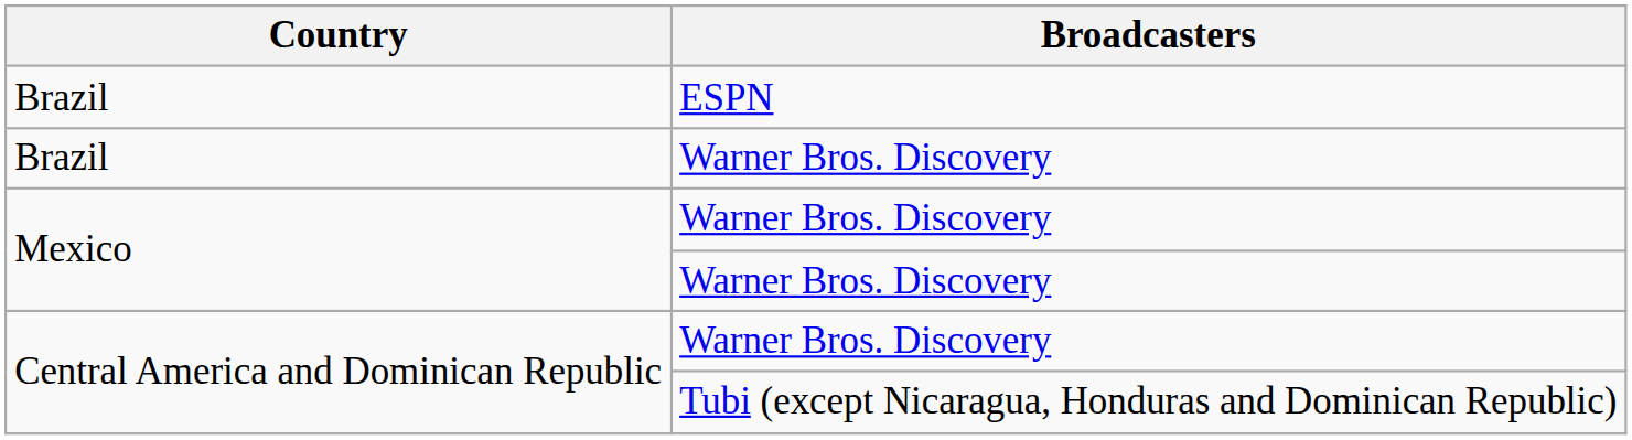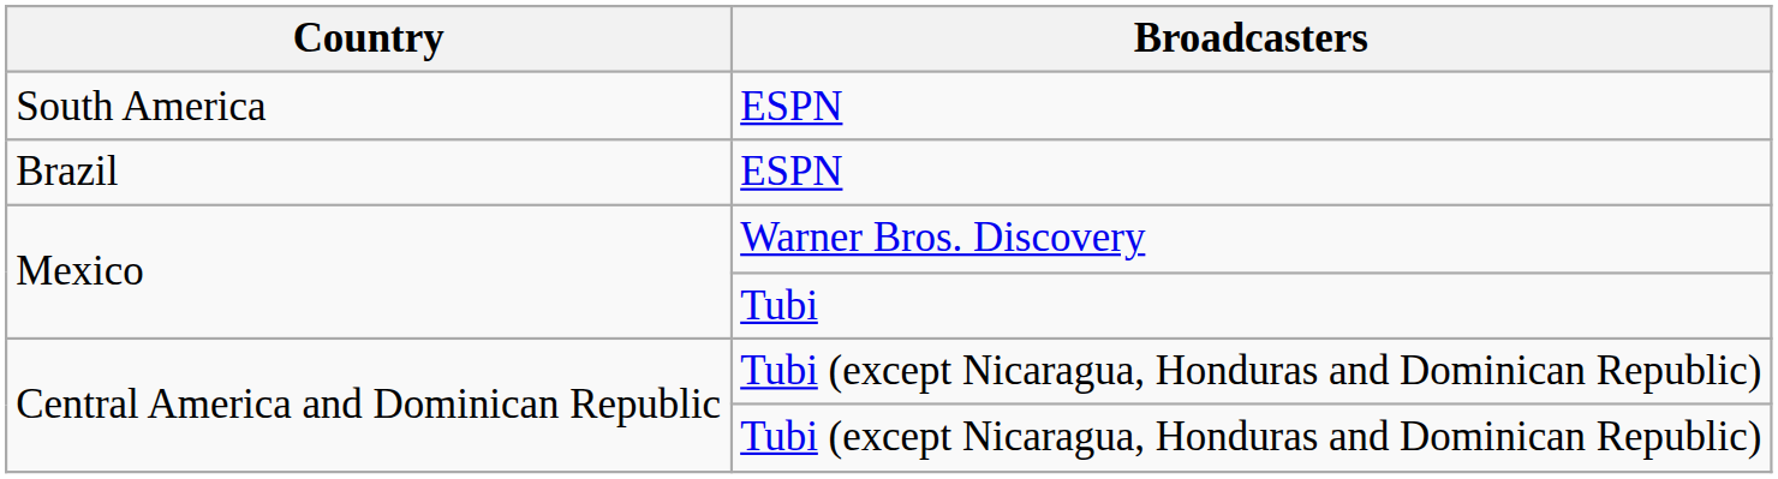row 2 | Country: Brazil -> South America
row 3 | Broadcasters: Warner Bros. Discovery -> ESPN
row 5 | Broadcasters: Warner Bros. Discovery -> Tubi
row 6 | Broadcasters: Warner Bros. Discovery -> Tubi (except Nicaragua, Honduras and Dominican Republic)
